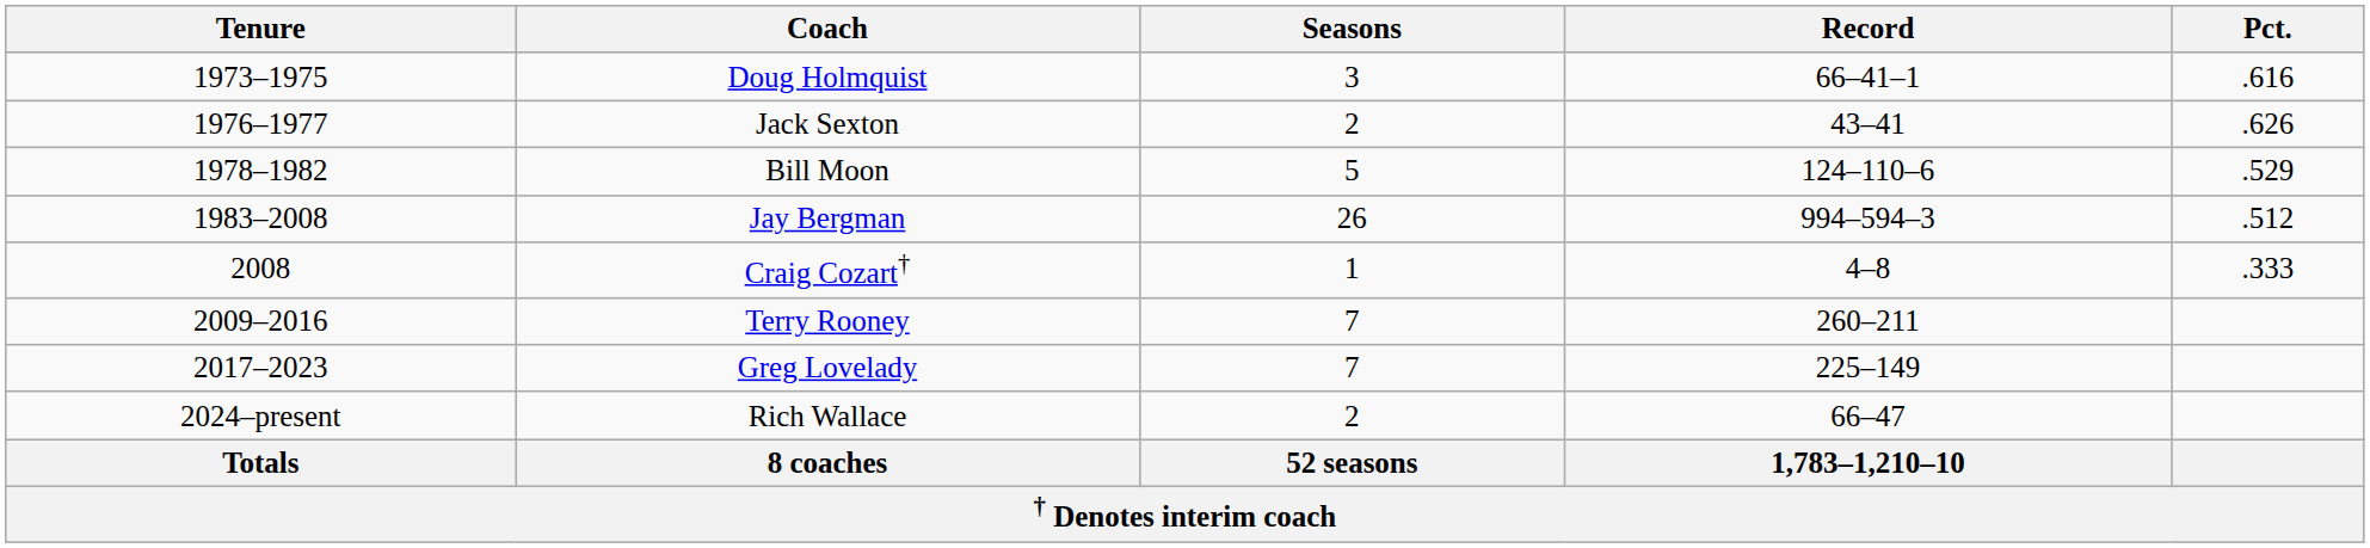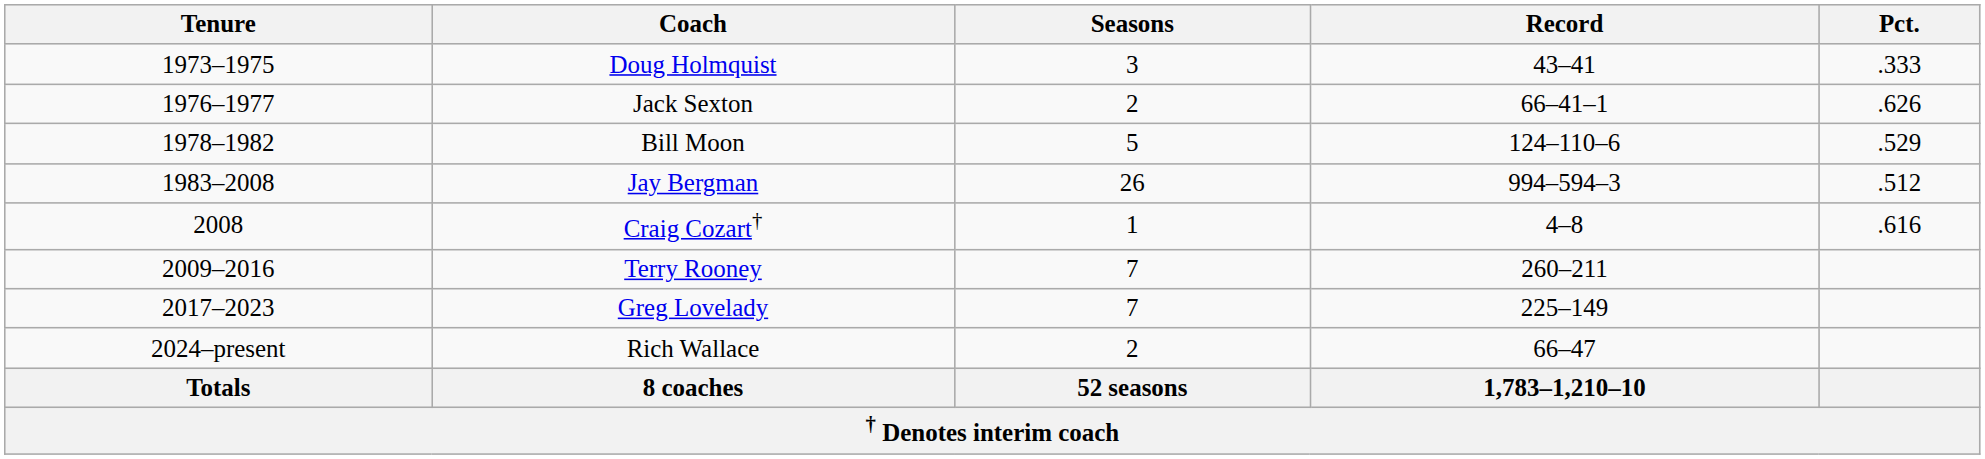Doug Holmquist | Record: 66–41–1 -> 43–41
Doug Holmquist | Pct.: .616 -> .333
Jack Sexton | Record: 43–41 -> 66–41–1
Craig Cozart† | Pct.: .333 -> .616
